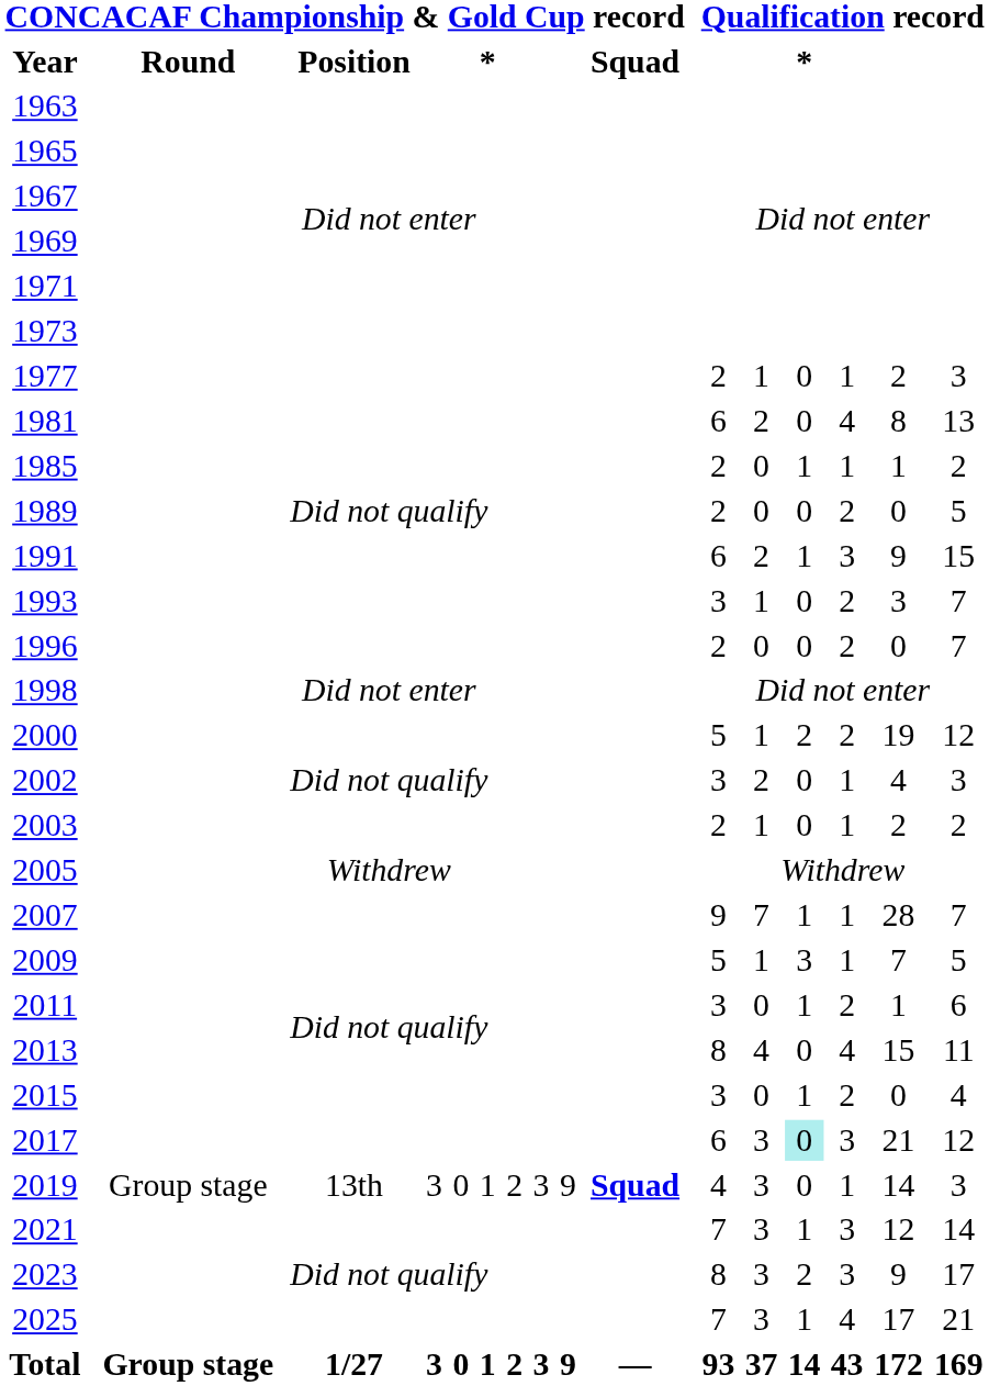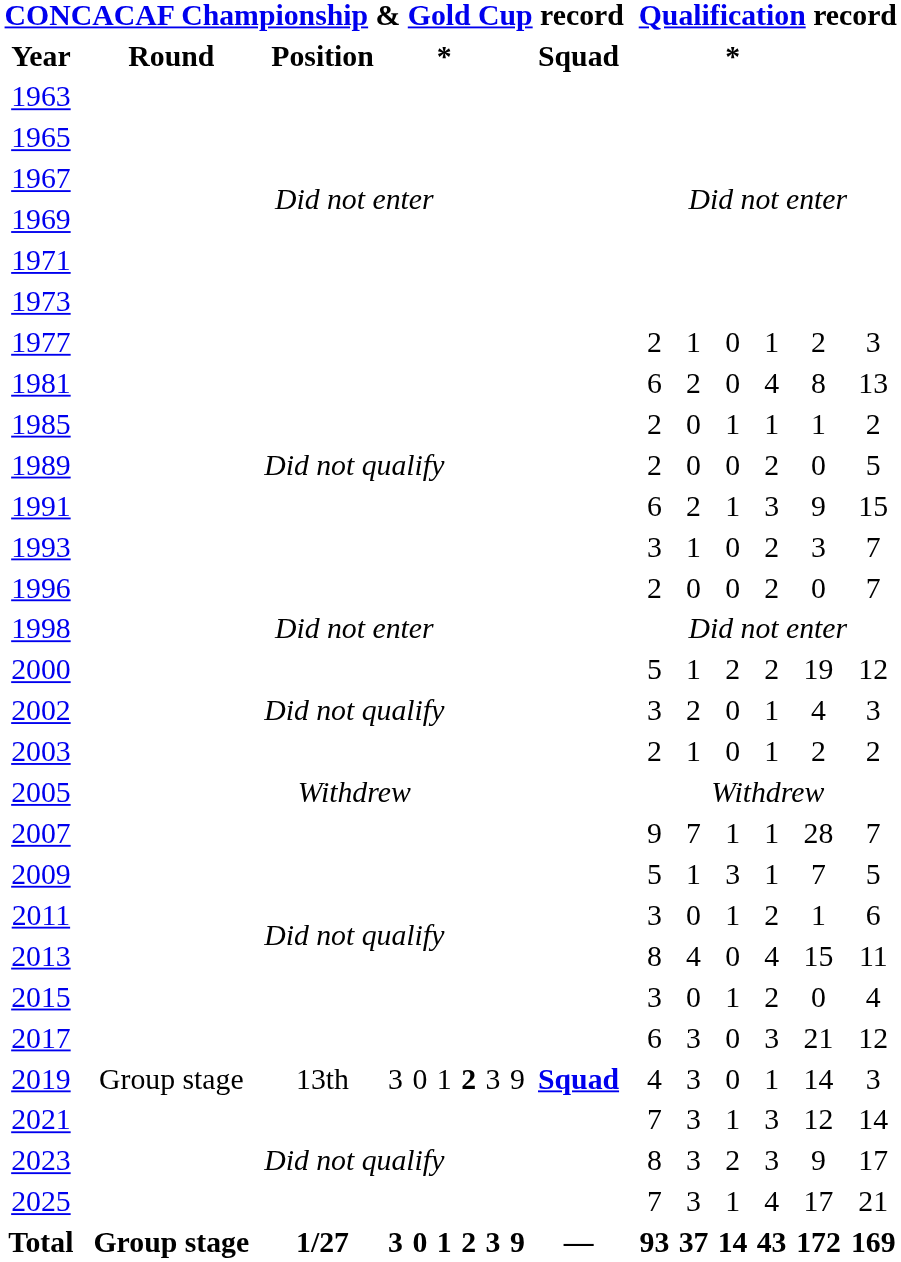2017 | Qualification record / *: paleturquoise background -> no background
2019 | column 7: normal -> bold
